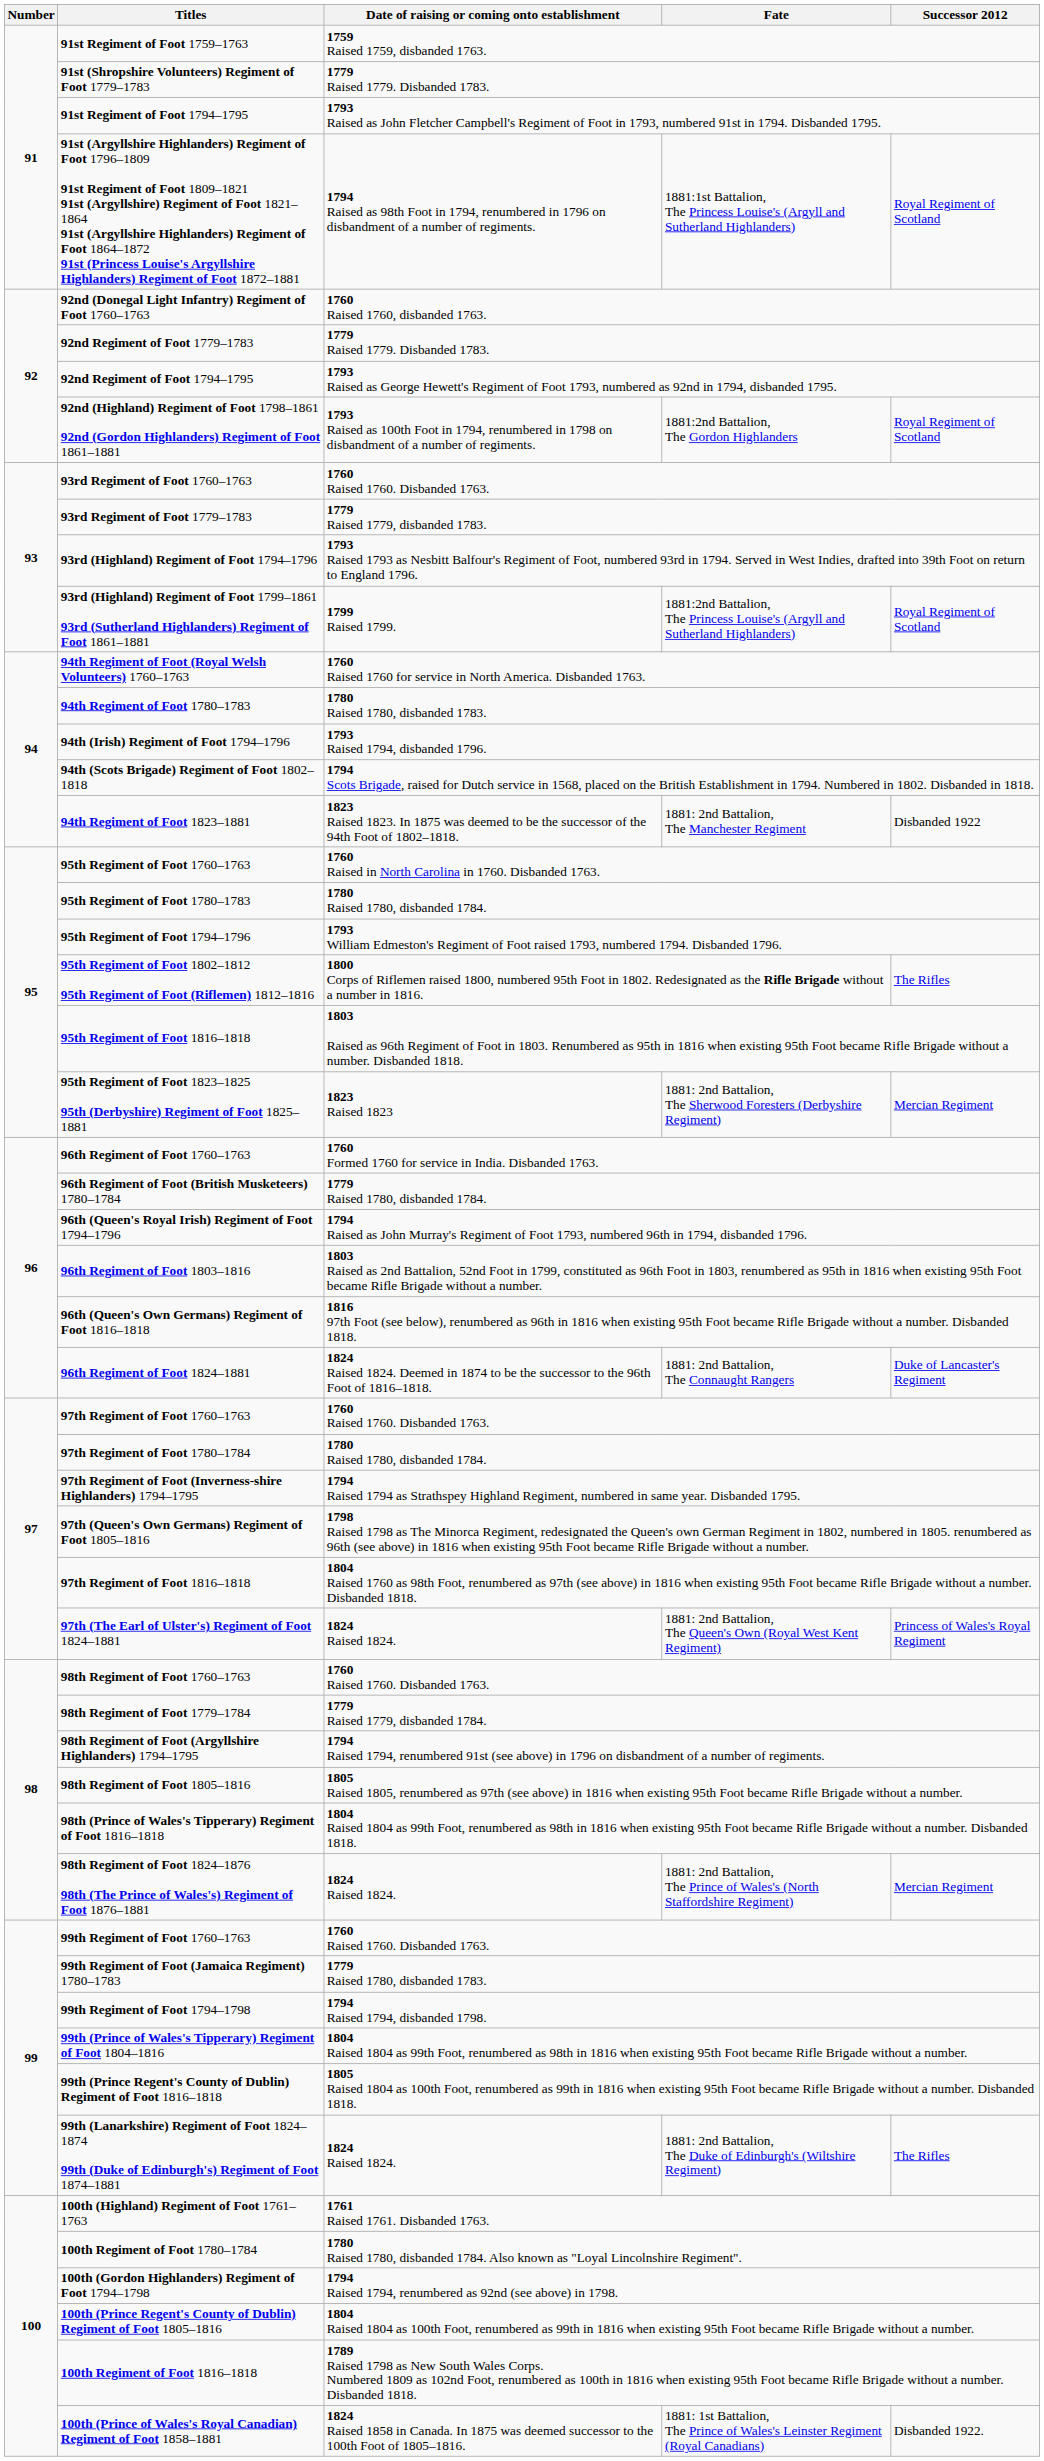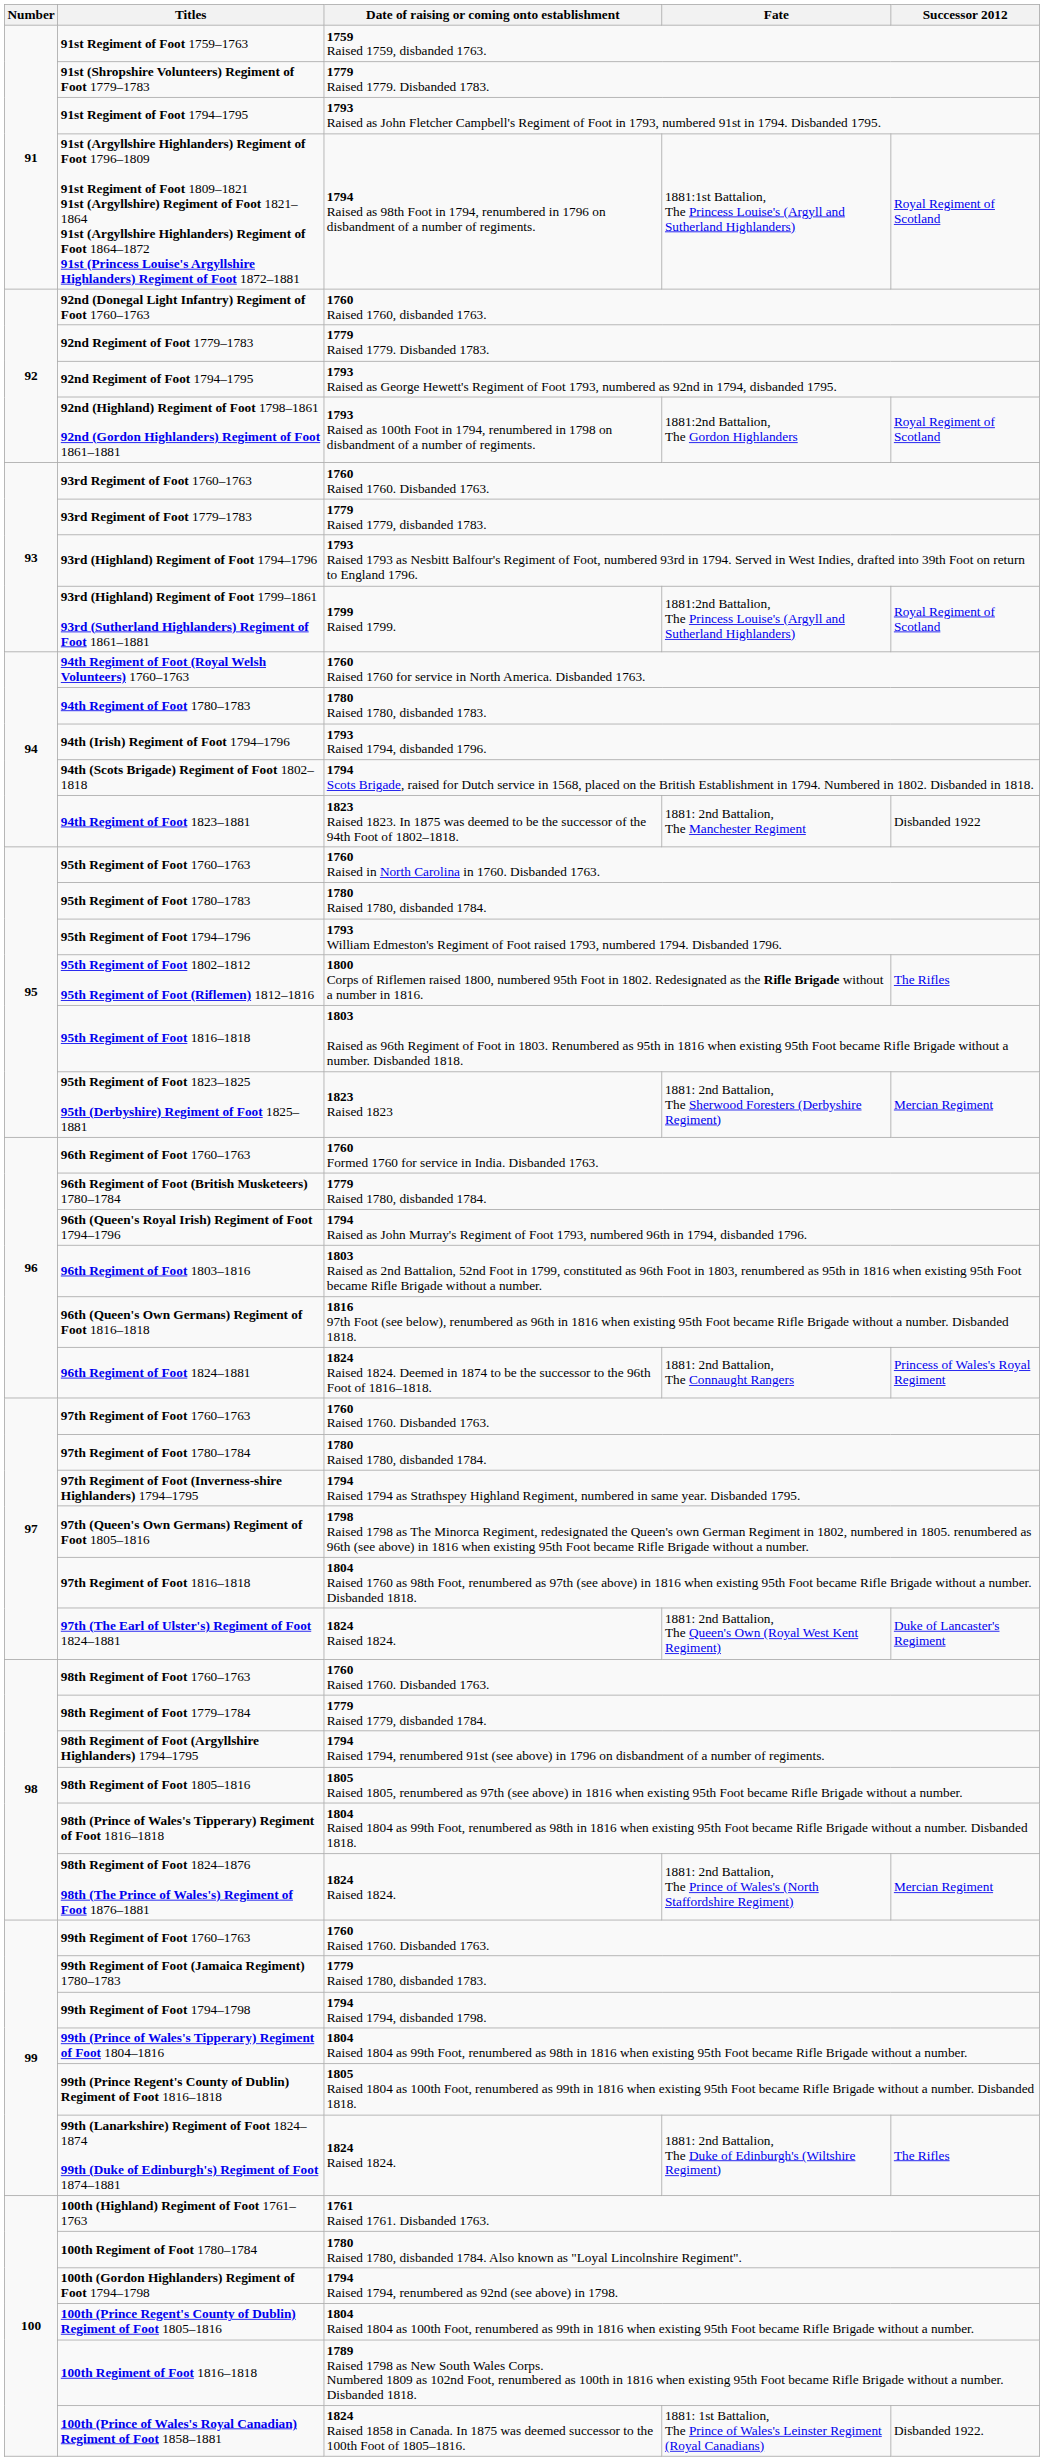96th Regiment of Foot 1824–1881 | Successor 2012: Duke of Lancaster's Regiment -> Princess of Wales's Royal Regiment
97th (The Earl of Ulster's) Regiment of Foot 1824–1881 | Successor 2012: Princess of Wales's Royal Regiment -> Duke of Lancaster's Regiment
